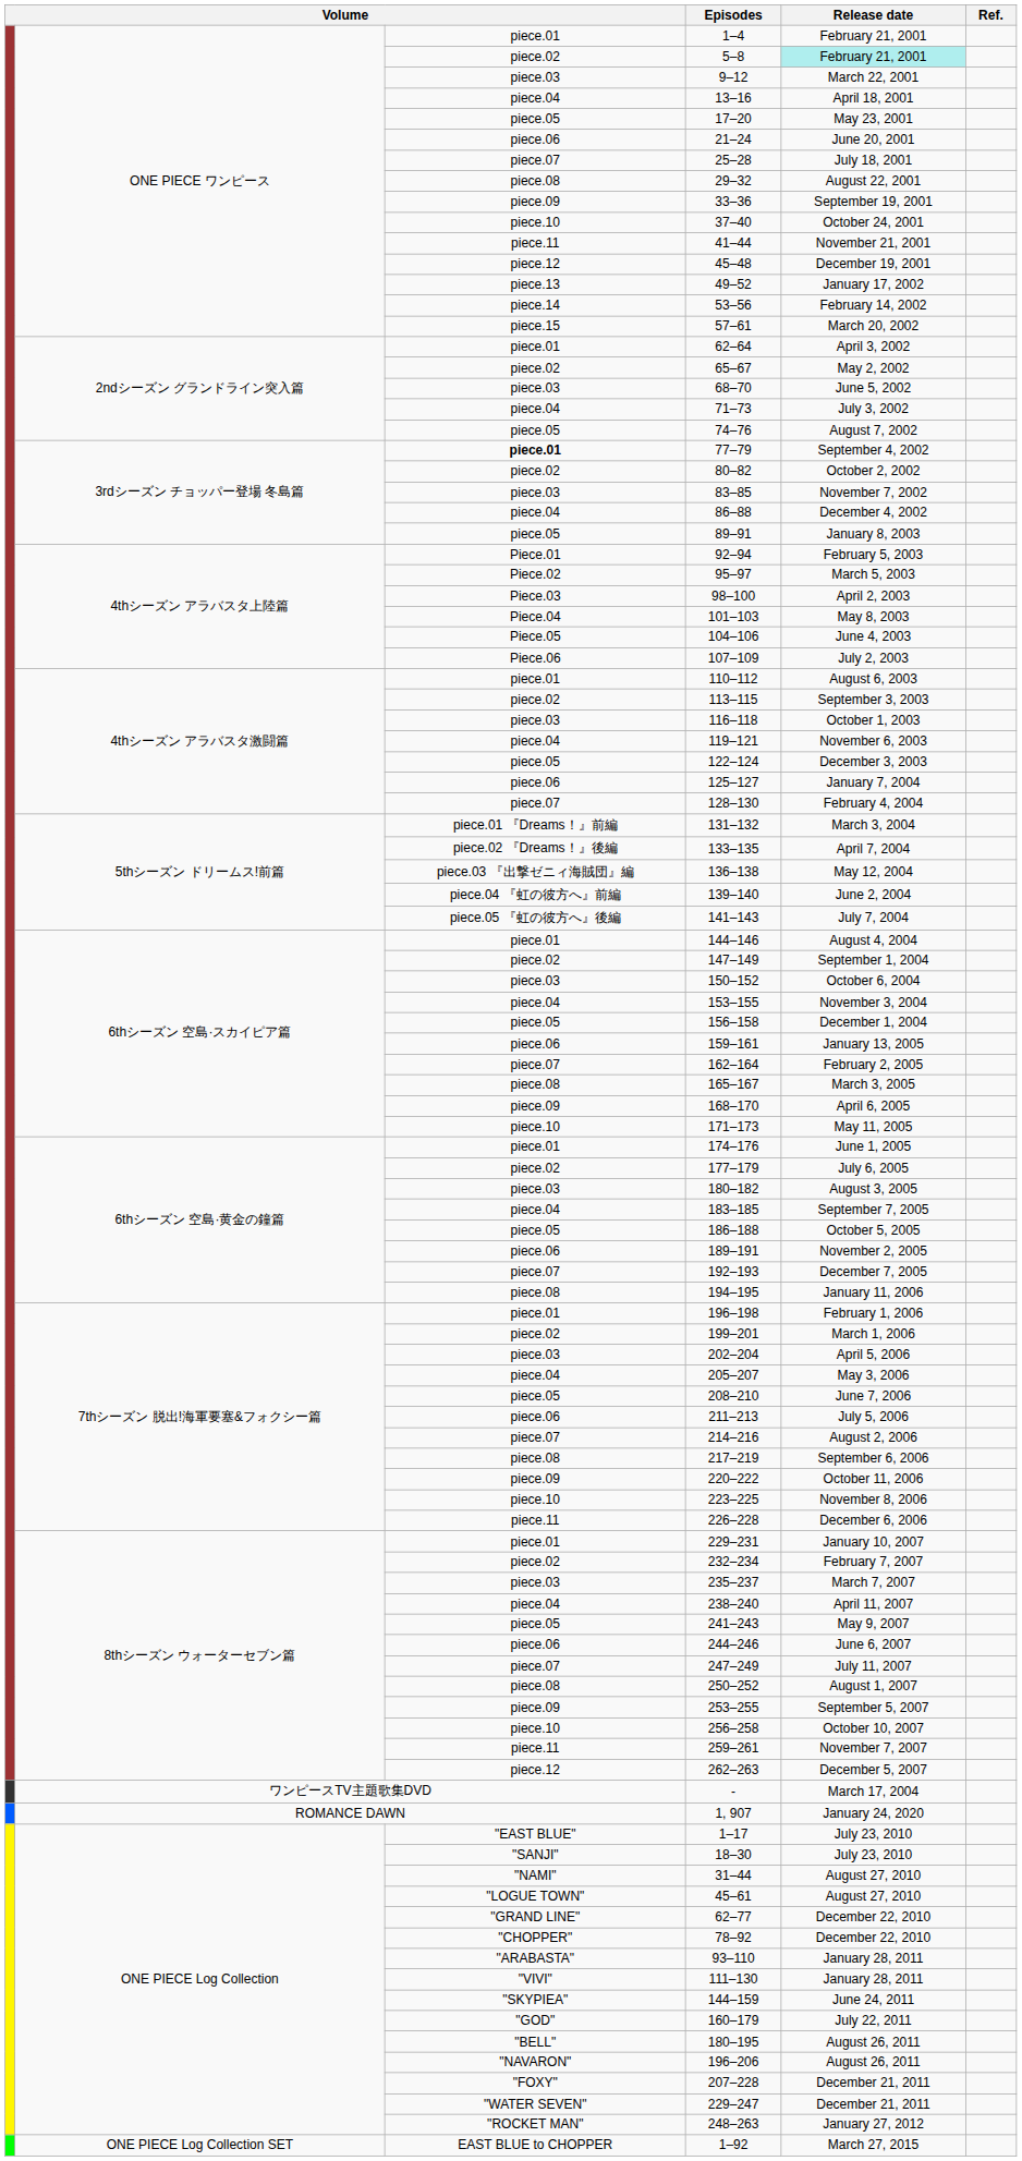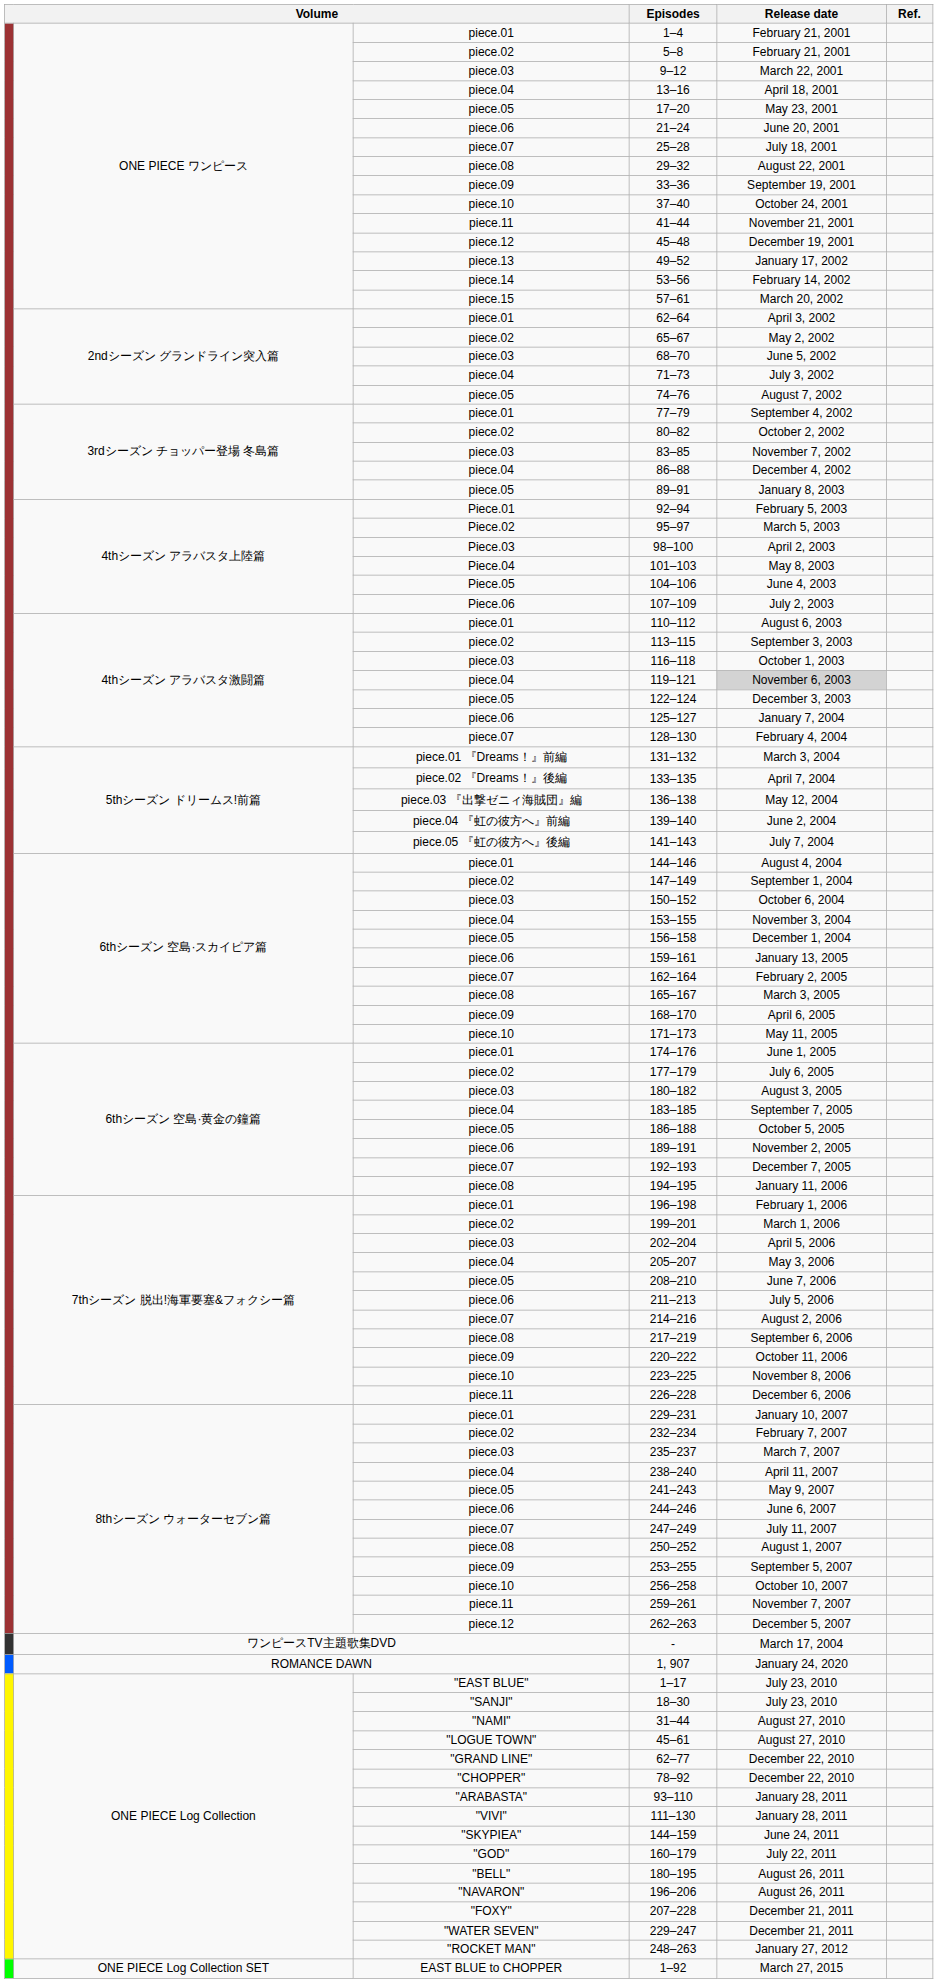5–8 | Release date: paleturquoise background -> no background
77–79 | column 3: bold -> normal
119–121 | Release date: no background -> lightgrey background
